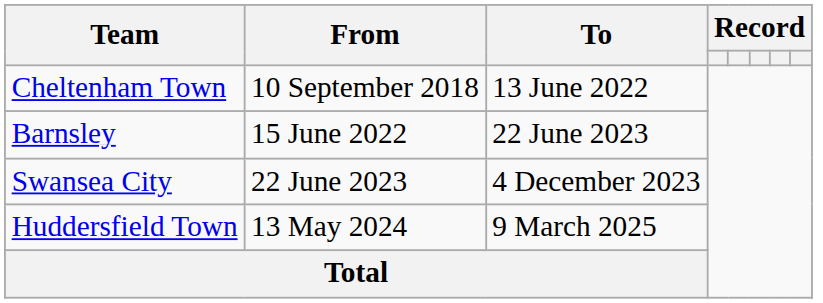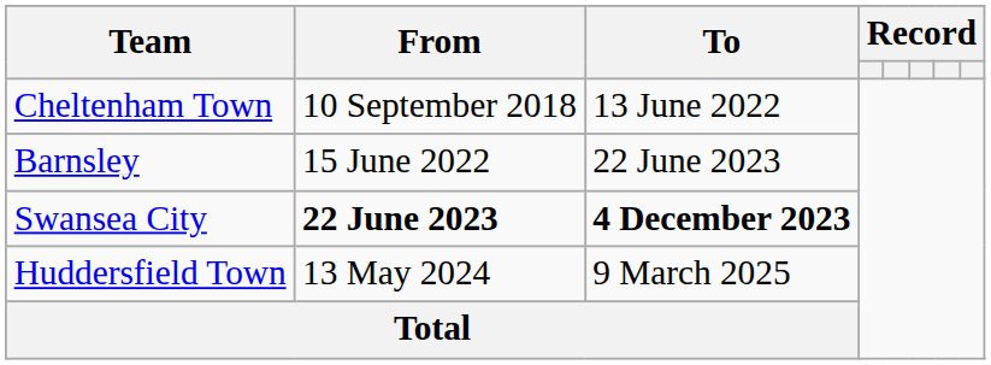Swansea City | From: normal -> bold
Swansea City | To: normal -> bold
